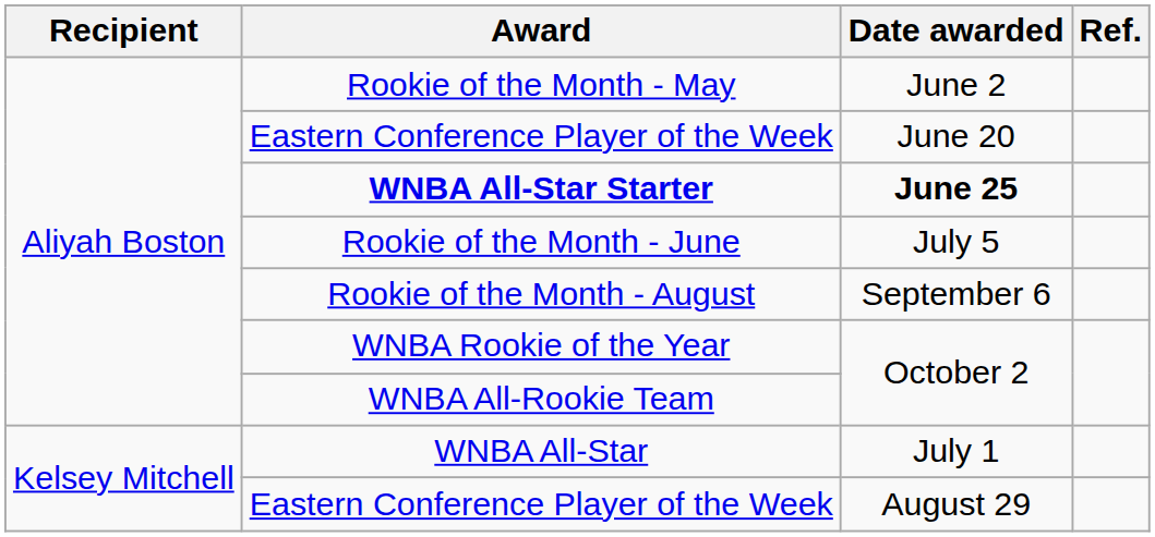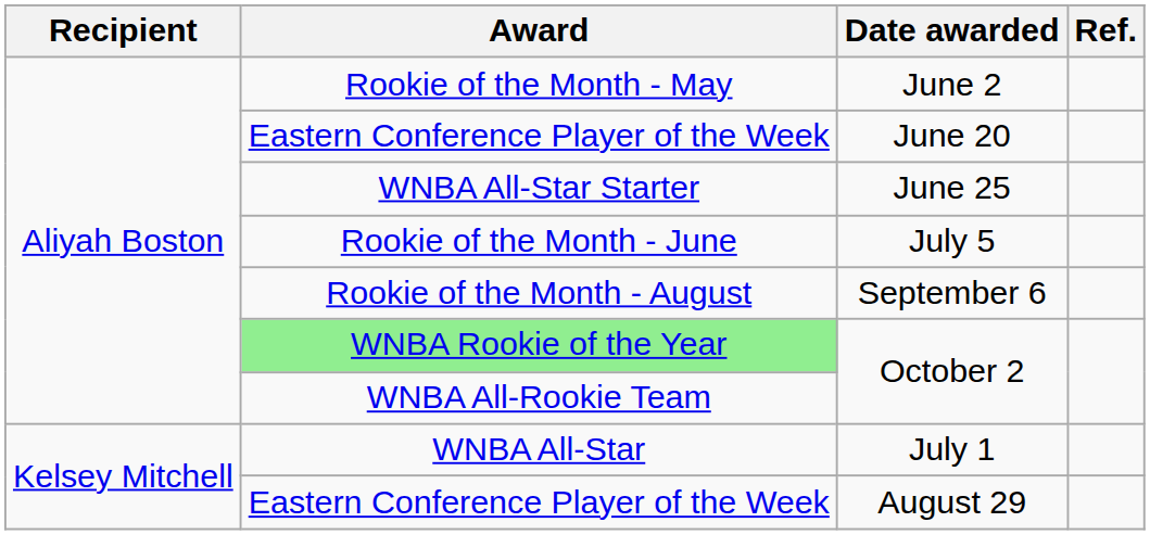WNBA All-Star Starter | Award: bold -> normal
WNBA All-Star Starter | Date awarded: bold -> normal
WNBA Rookie of the Year | Award: no background -> lightgreen background
